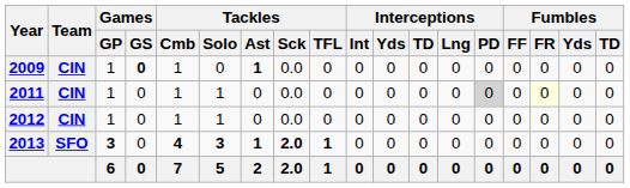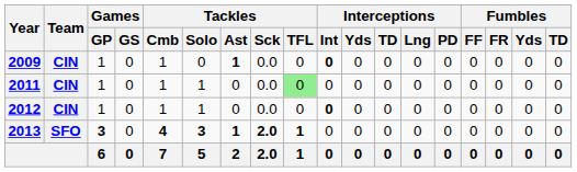2009 | Games / GS: bold -> normal
2009 | Interceptions / Int: normal -> bold
2011 | Tackles / TFL: no background -> lightgreen background
2011 | Interceptions / PD: lightgrey background -> no background
2011 | Fumbles / FR: lightyellow background -> no background
2012 | Interceptions / Int: normal -> bold
